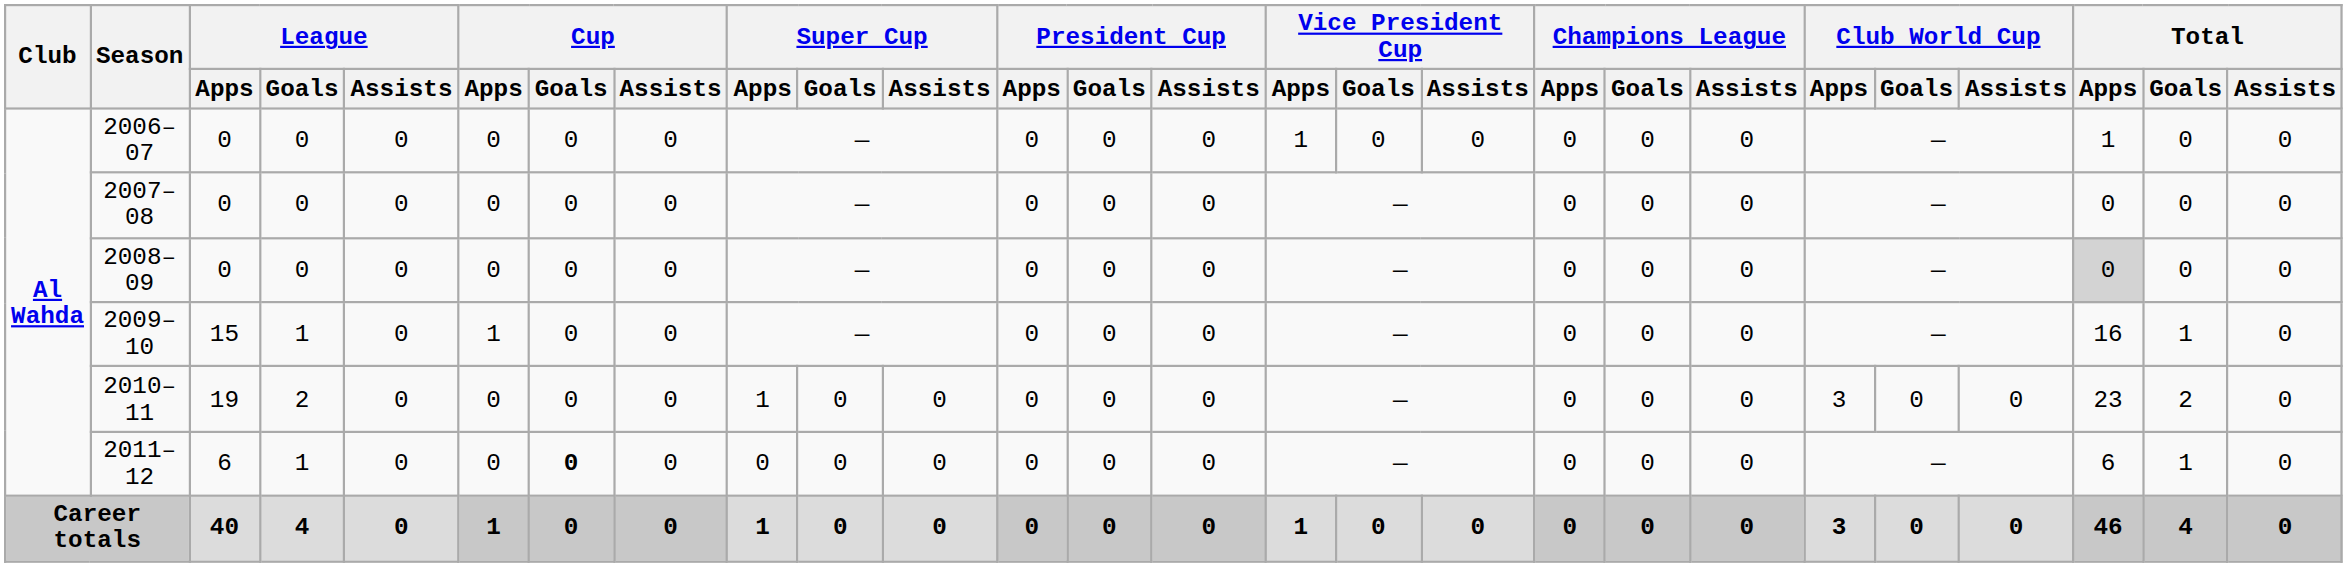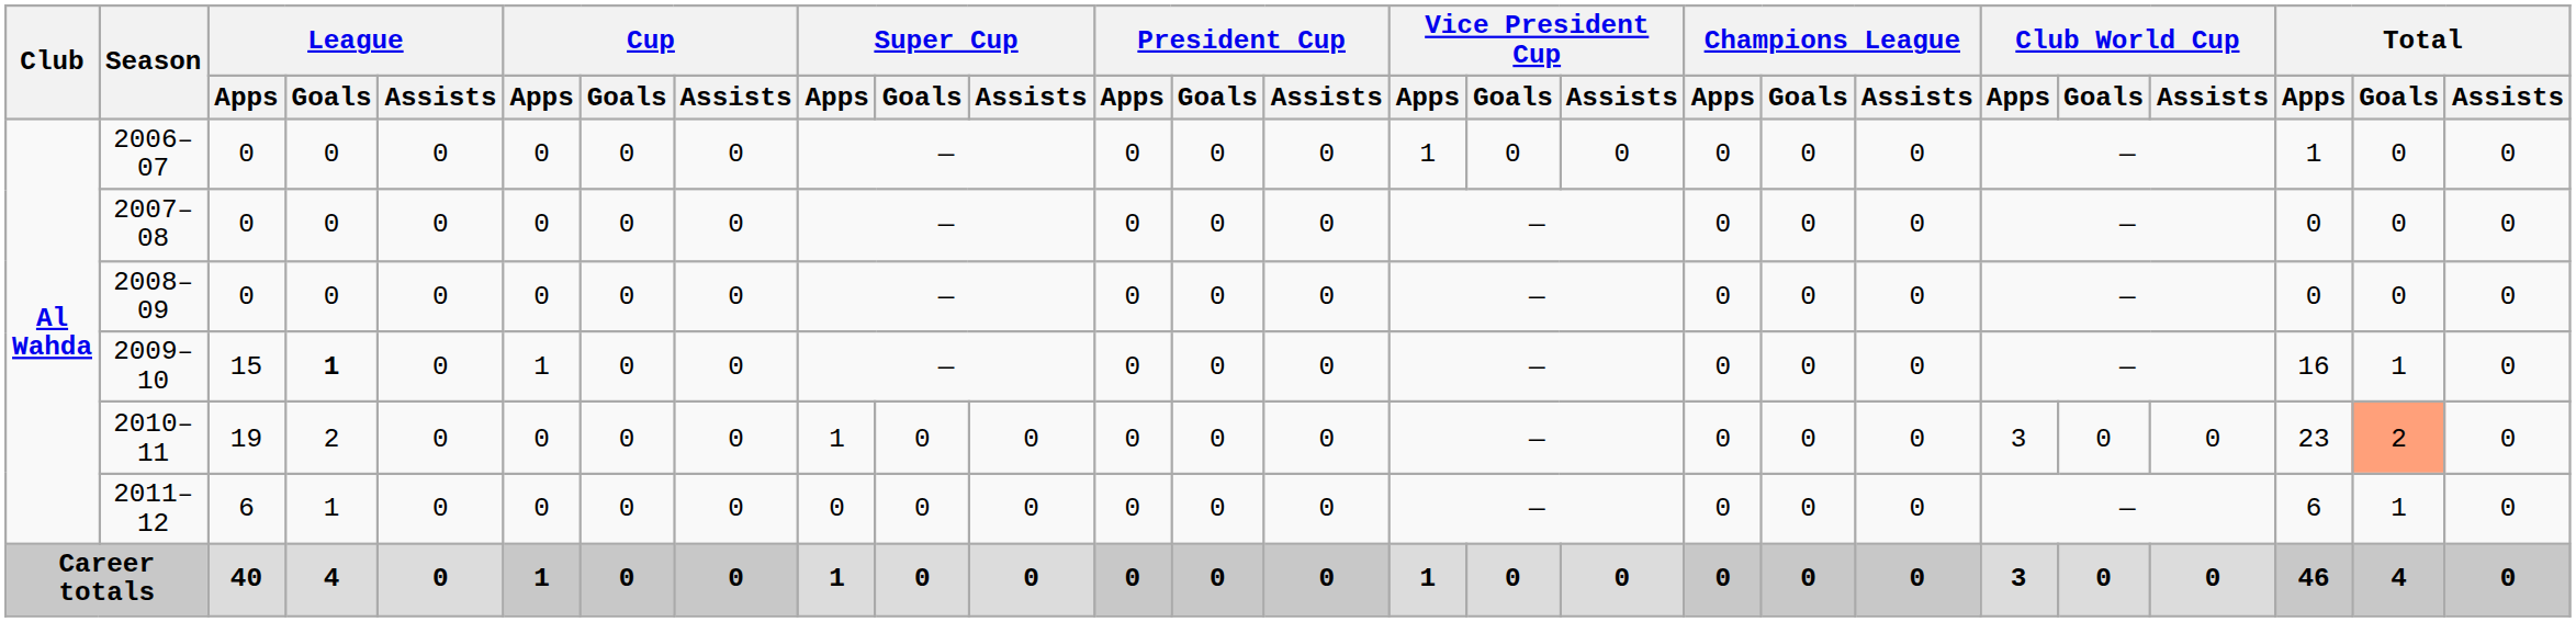2008–09 | Total / Apps: lightgrey background -> no background
2009–10 | League / Goals: normal -> bold
2010–11 | Total / Goals: no background -> lightsalmon background
2011–12 | Cup / Goals: bold -> normal
